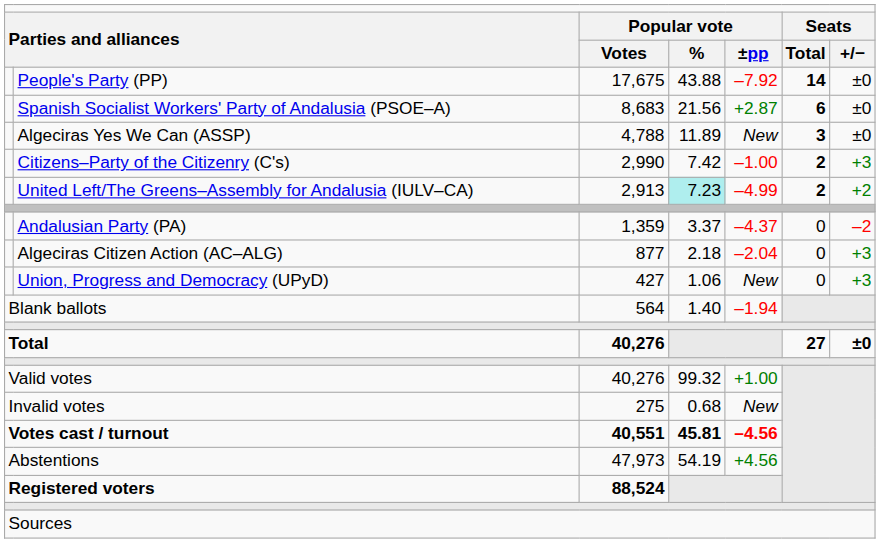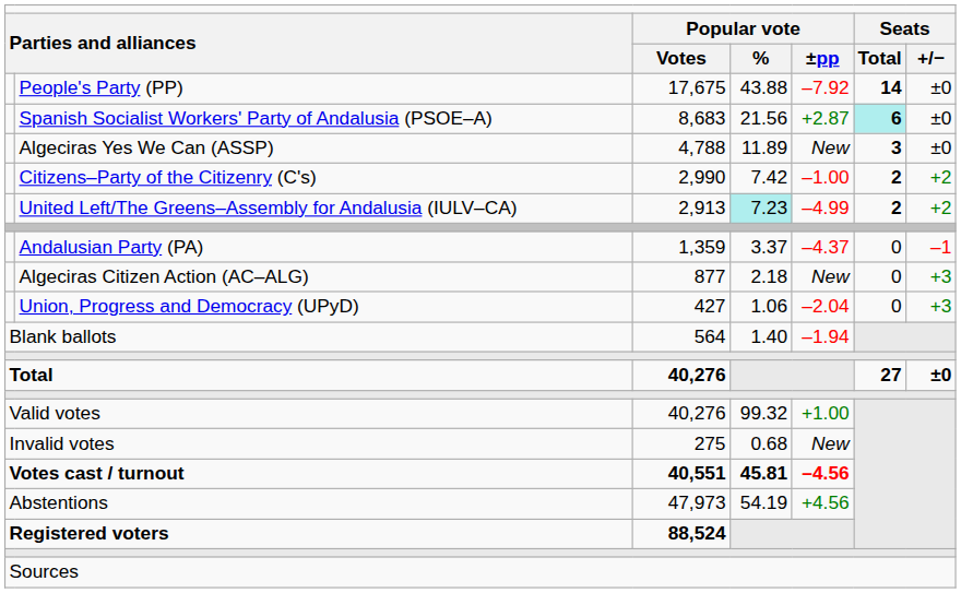Spanish Socialist Workers' Party of Andalusia (PSOE–A) | column 6: no background -> paleturquoise background
Citizens–Party of the Citizenry (C's) | column 7: +3 -> +2
Andalusian Party (PA) | column 7: –2 -> –1
Algeciras Citizen Action (AC–ALG) | column 5: –2.04 -> New
Union, Progress and Democracy (UPyD) | column 5: New -> –2.04
